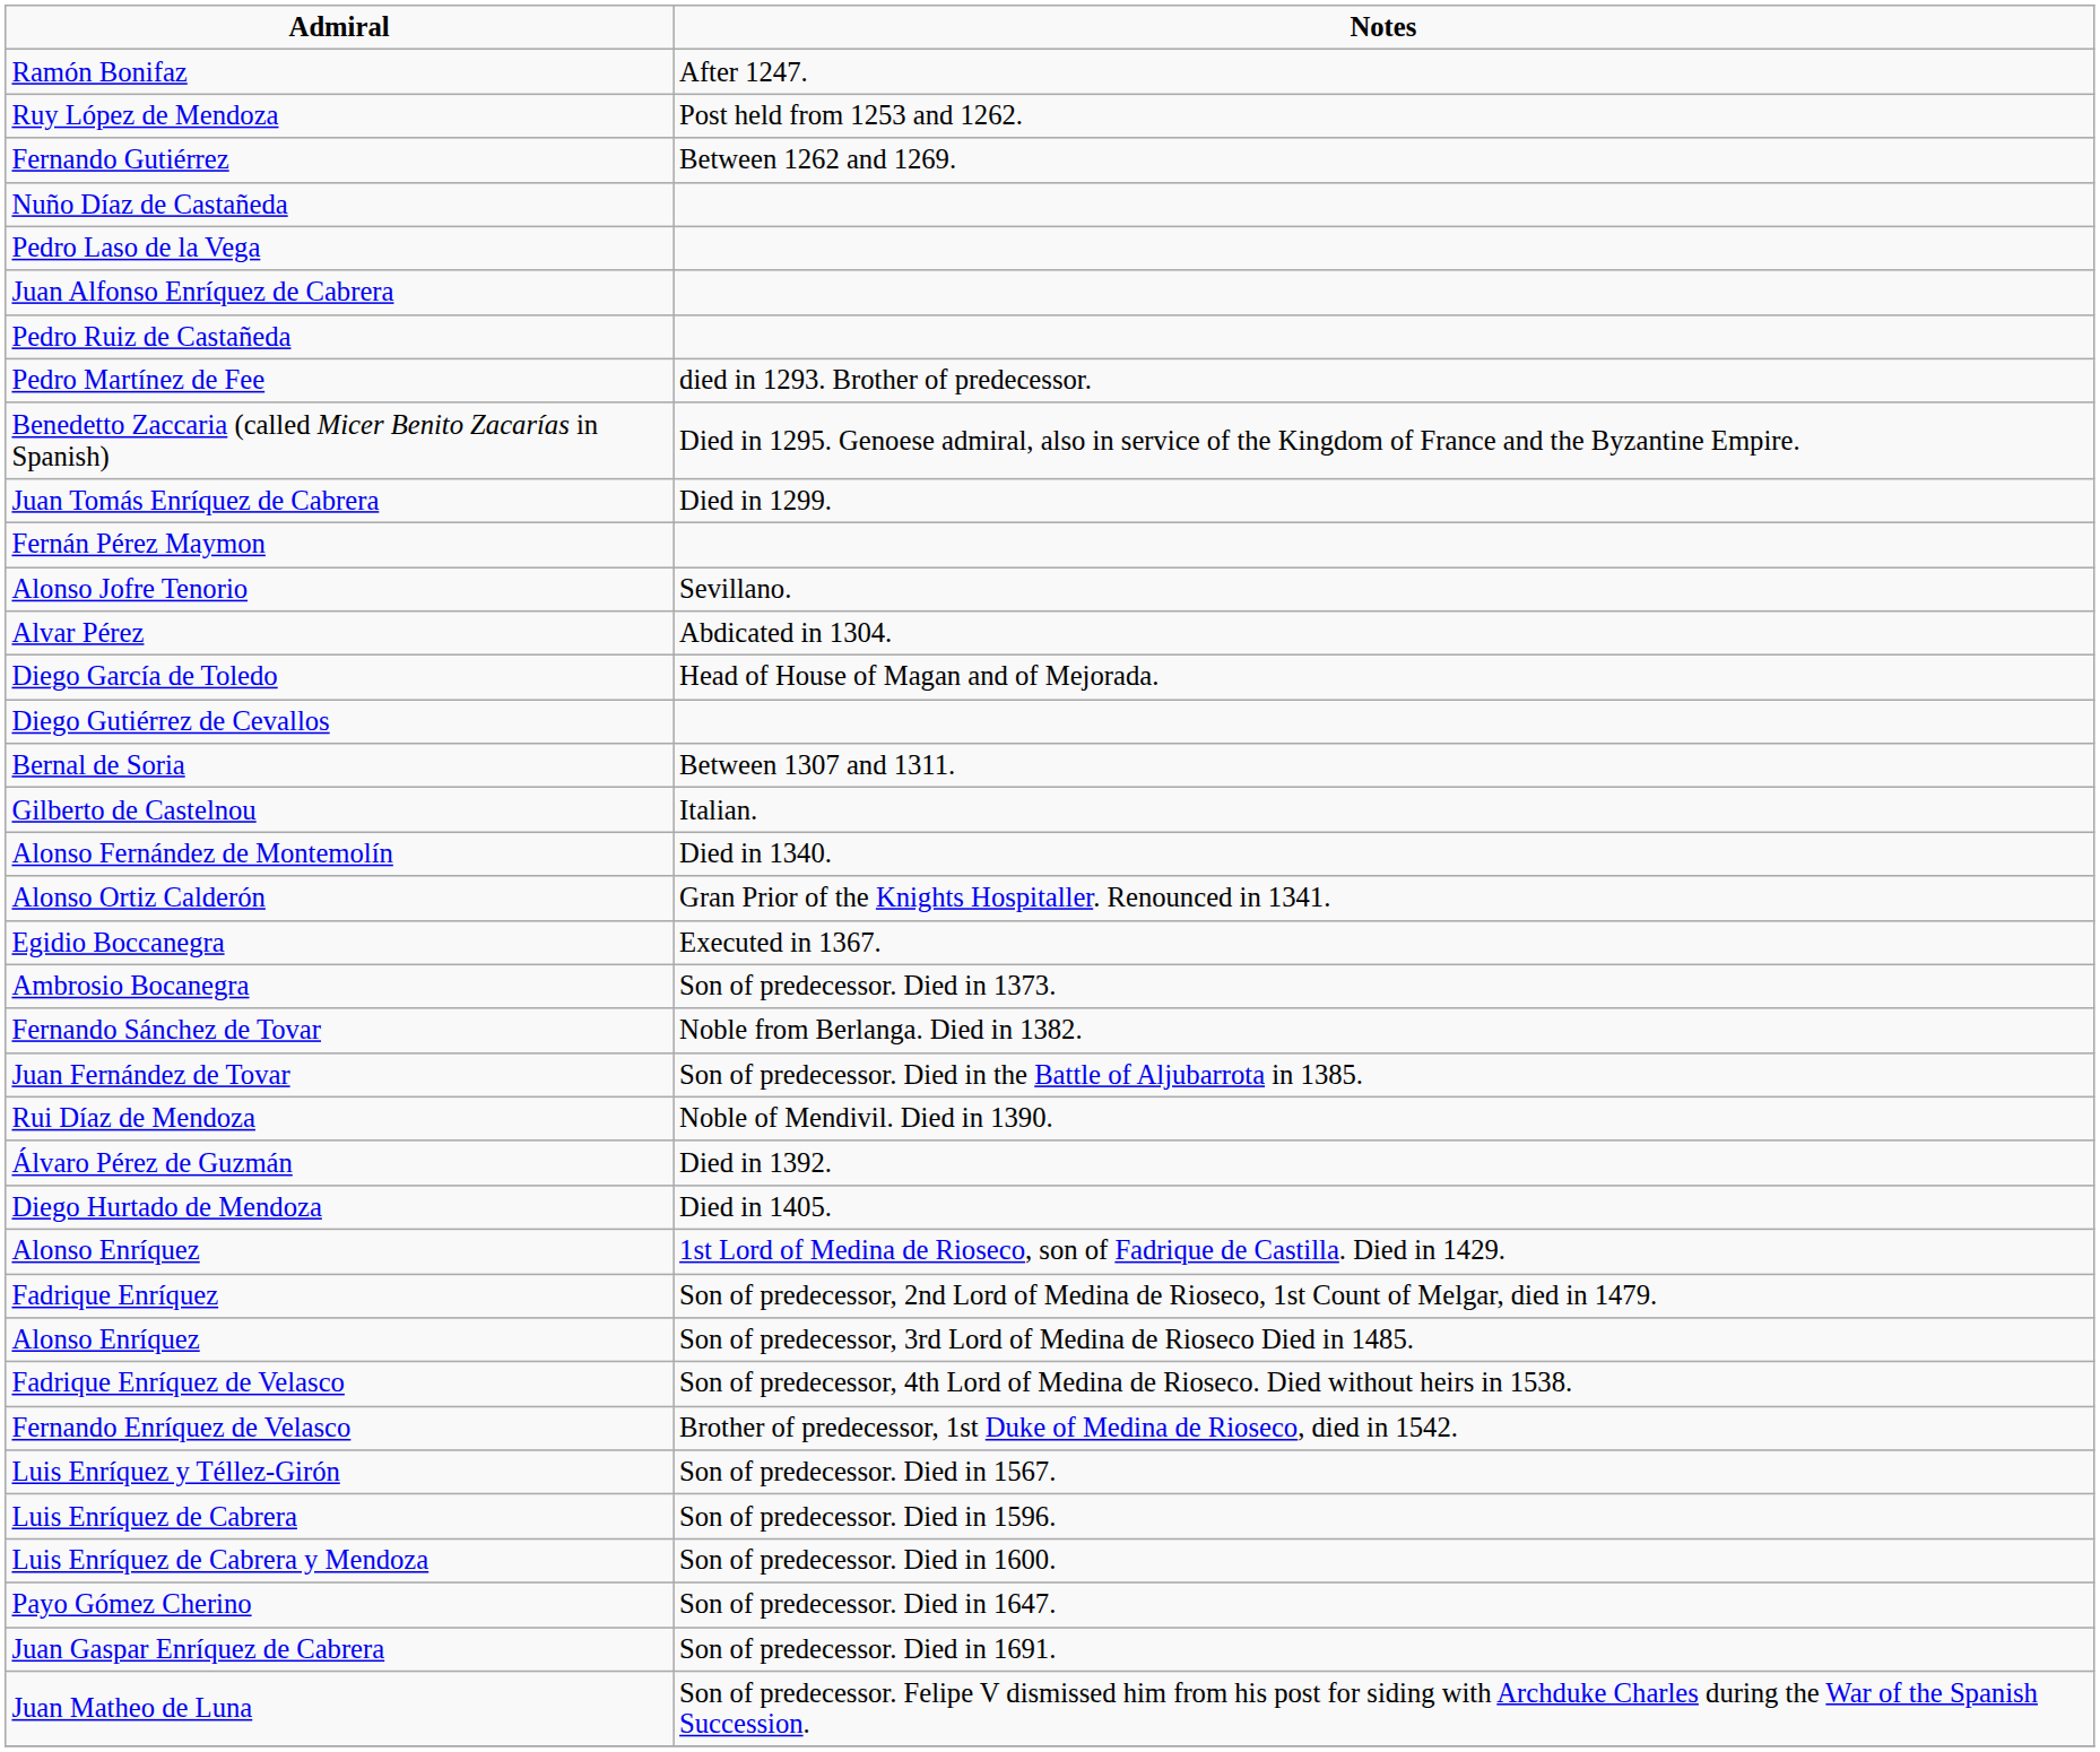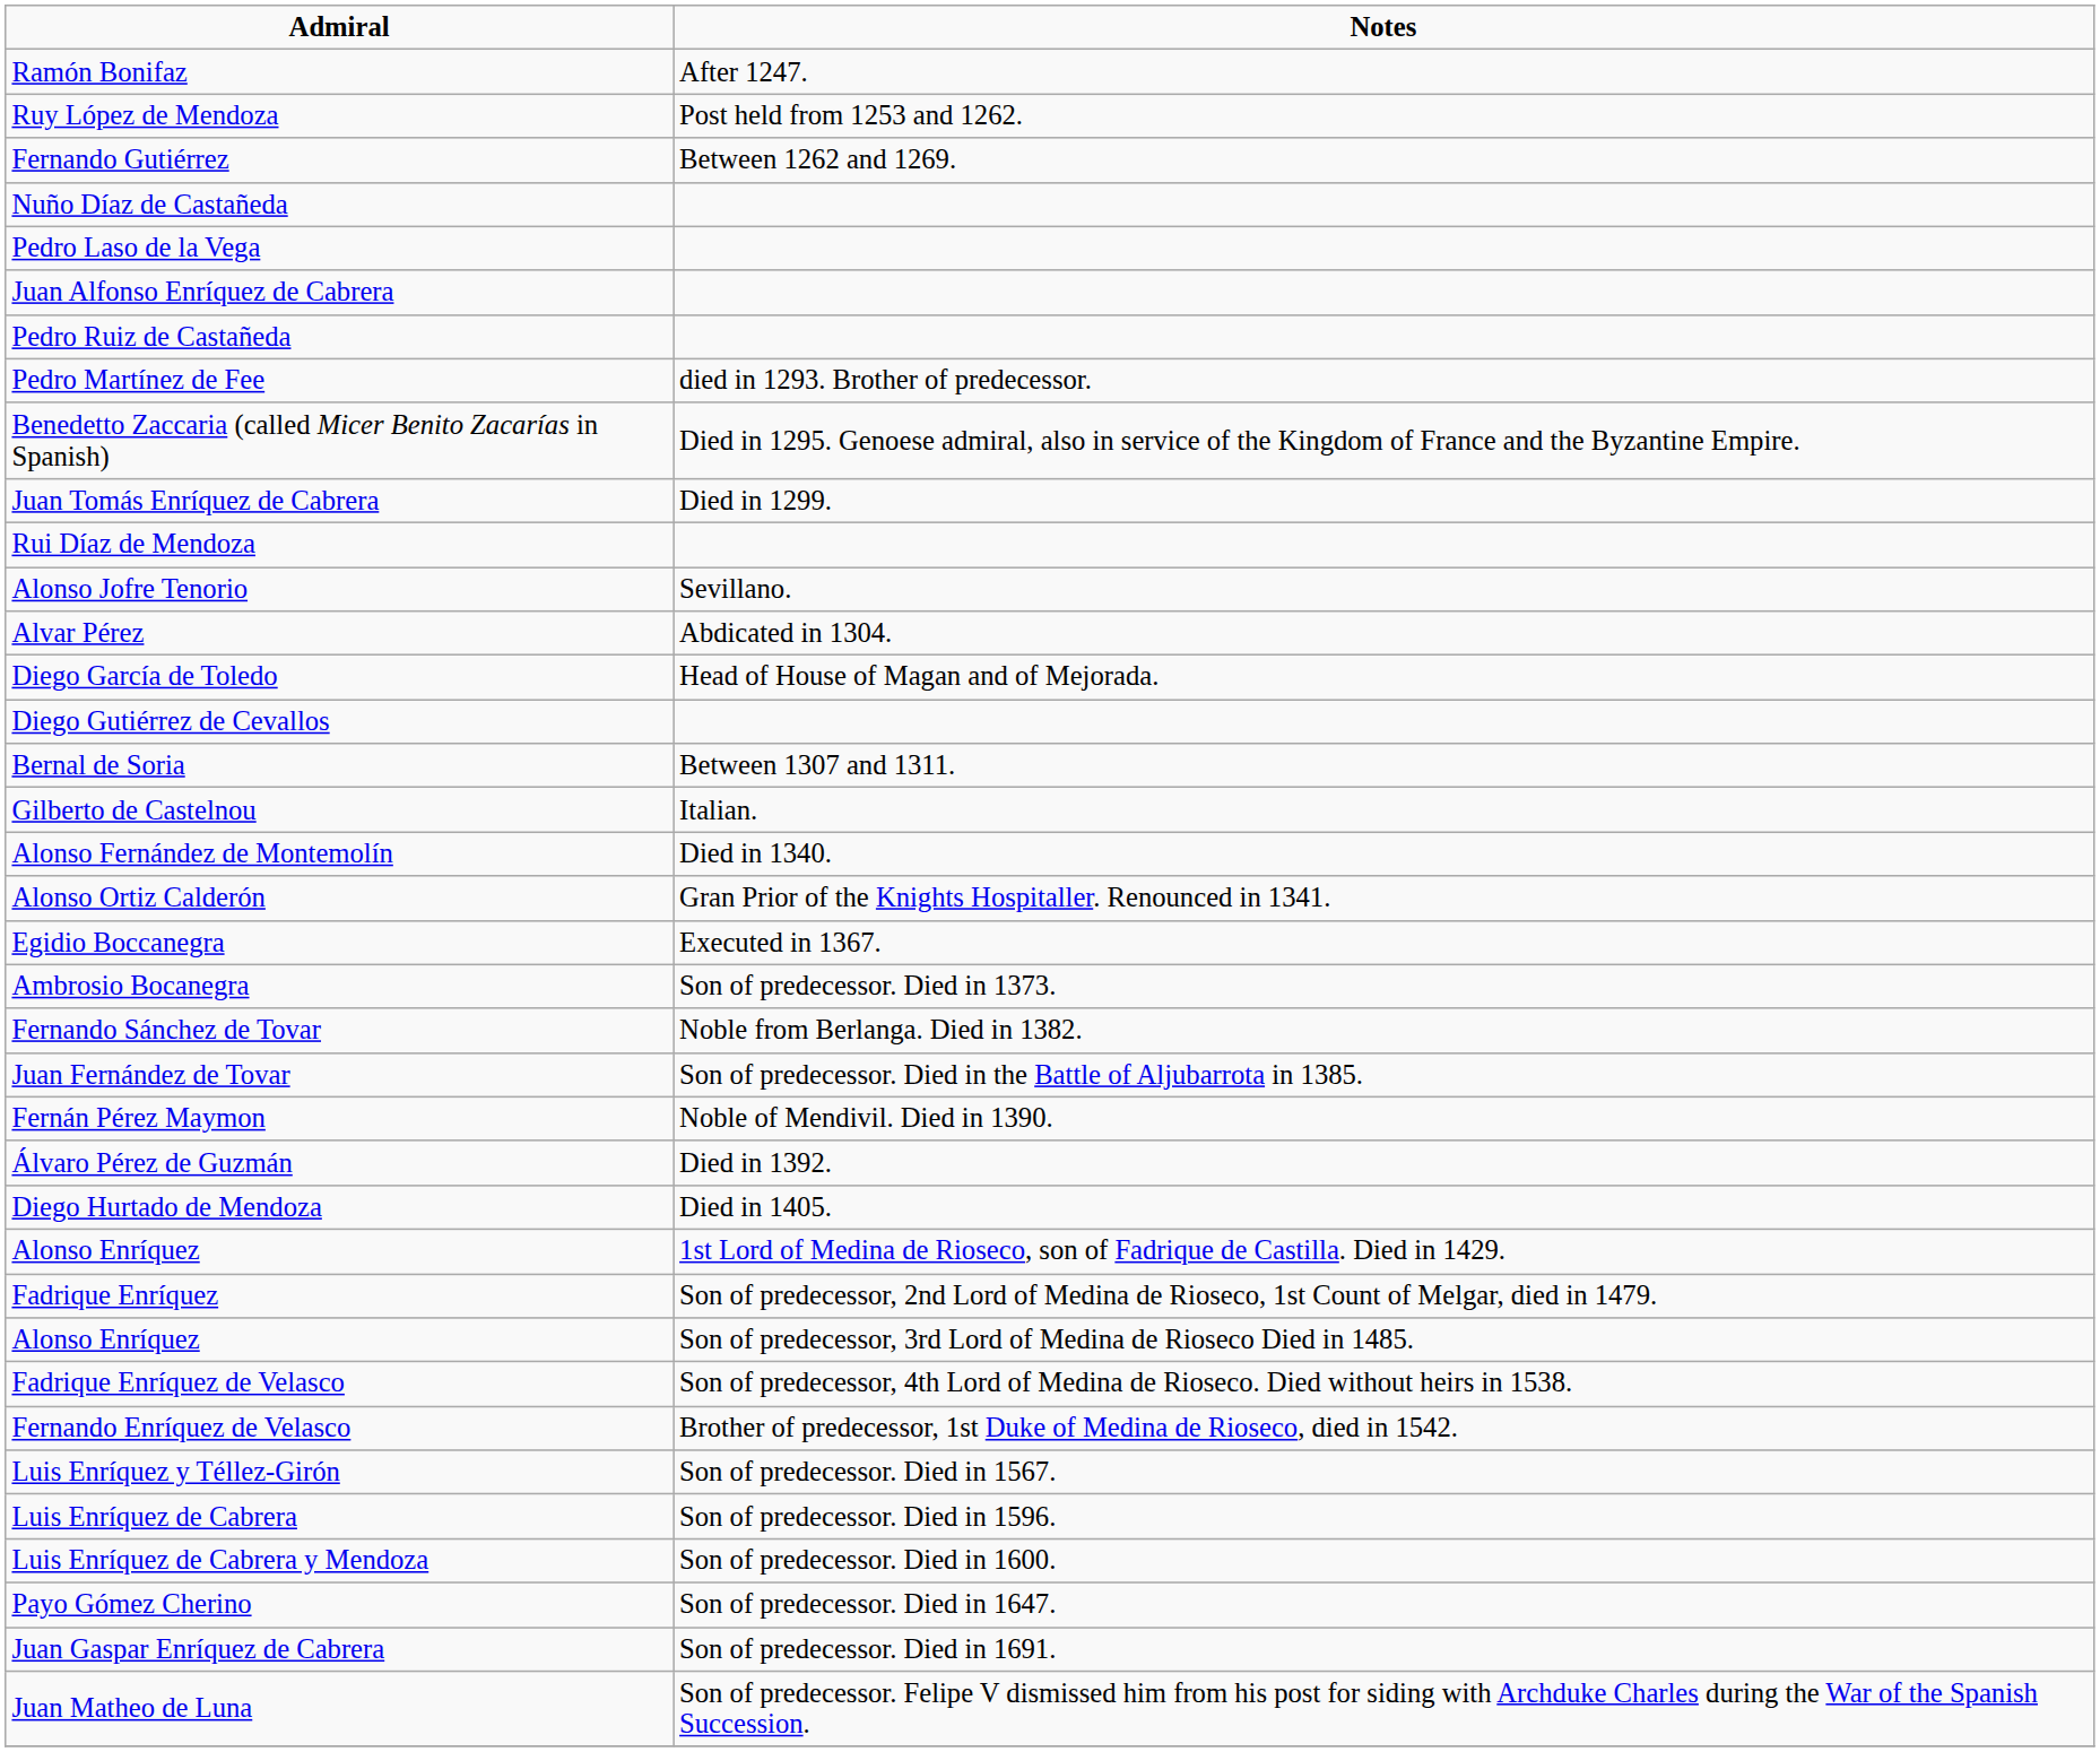row 12 | Admiral: Fernán Pérez Maymon -> Rui Díaz de Mendoza
row 25 | Admiral: Rui Díaz de Mendoza -> Fernán Pérez Maymon
